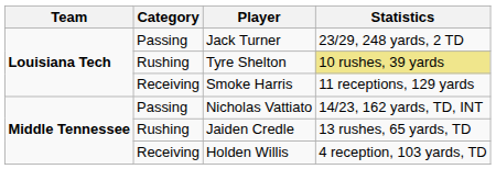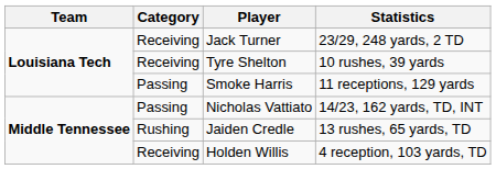Jack Turner | Category: Passing -> Receiving
Tyre Shelton | Category: Rushing -> Receiving
Tyre Shelton | Statistics: khaki background -> no background
Smoke Harris | Category: Receiving -> Passing
